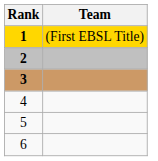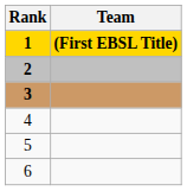1 | Team: normal -> bold
